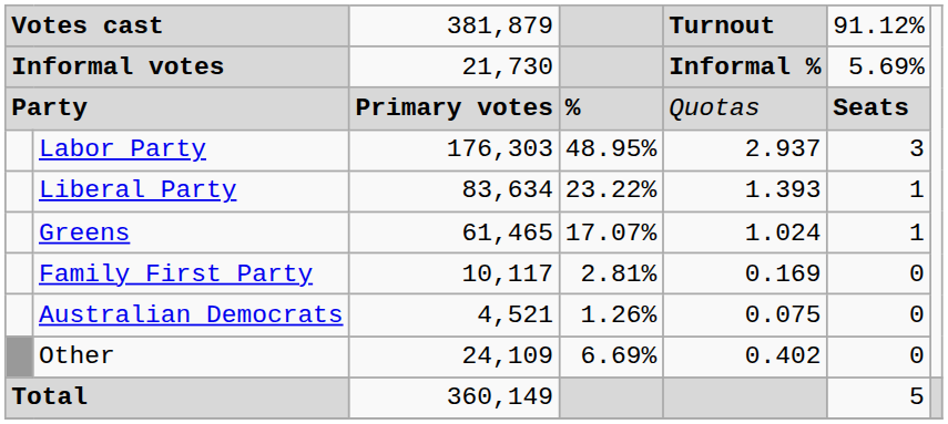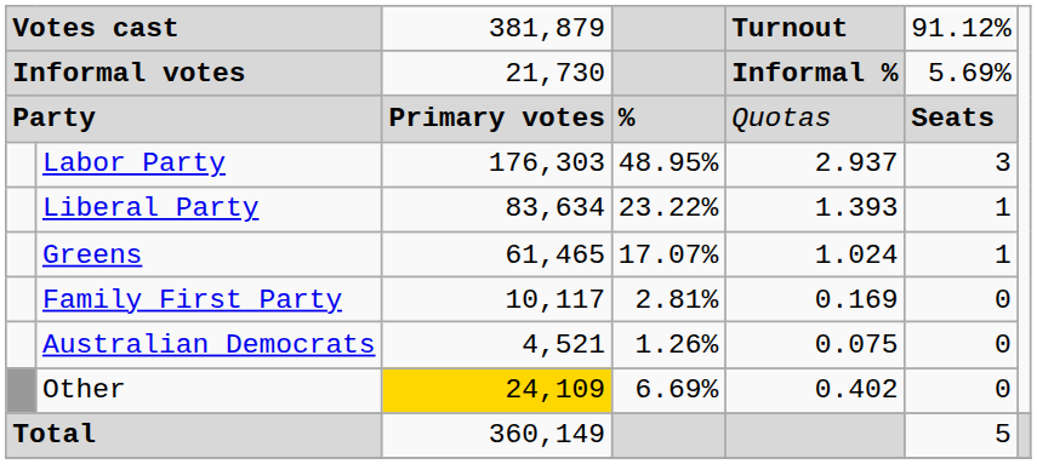Other | column 3: no background -> gold background
